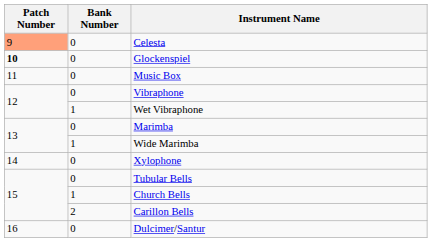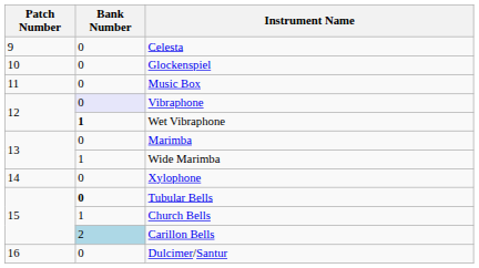Celesta | Patch Number: lightsalmon background -> no background
Glockenspiel | Patch Number: bold -> normal
Vibraphone | Bank Number: no background -> lavender background
Wet Vibraphone | Bank Number: normal -> bold
Tubular Bells | Bank Number: normal -> bold
Carillon Bells | Bank Number: no background -> lightblue background
